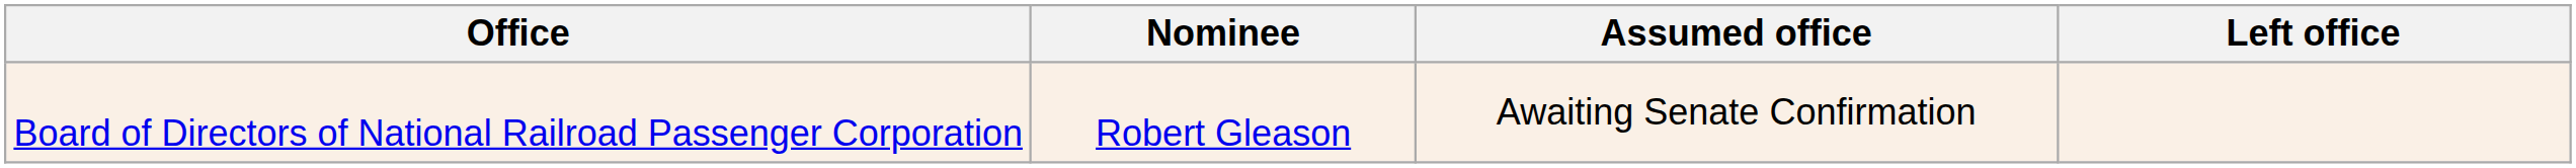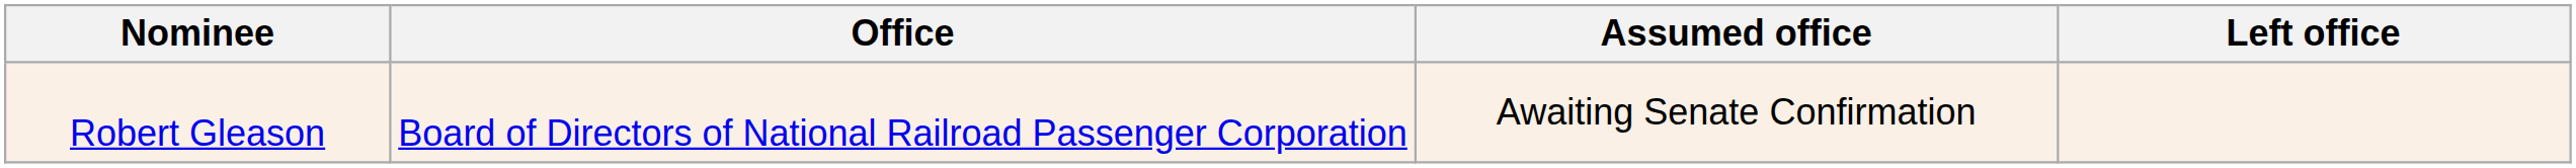columns swapped: Office <-> Nominee
